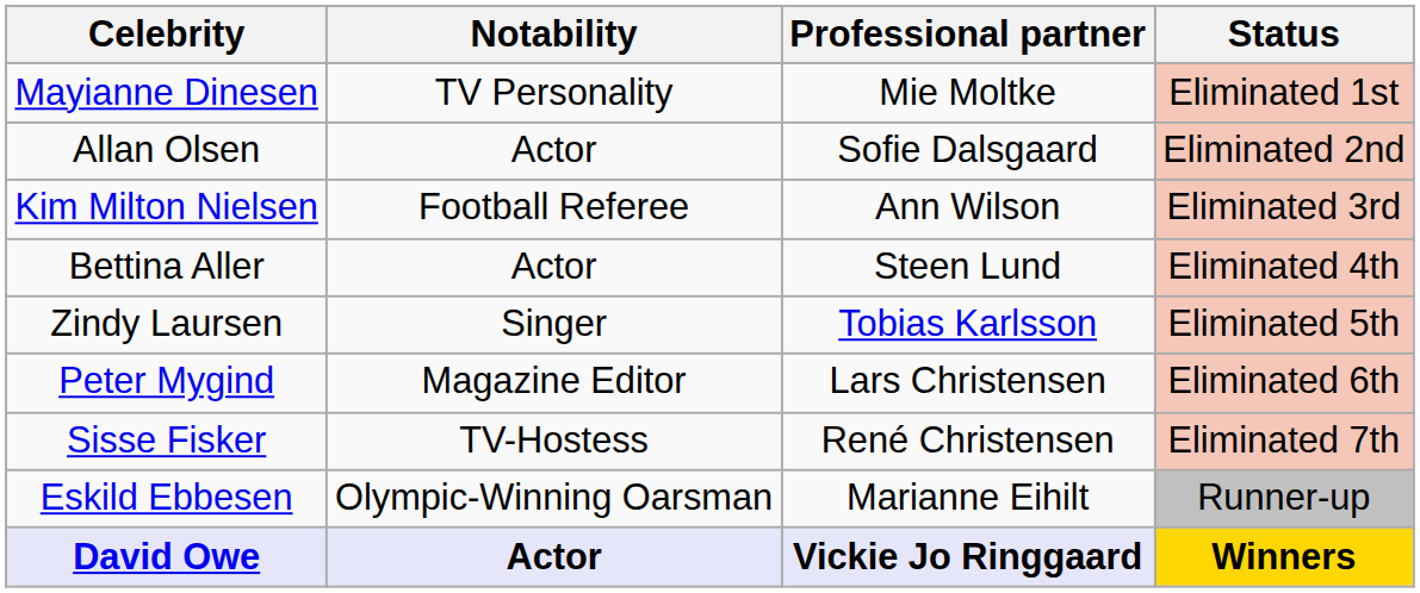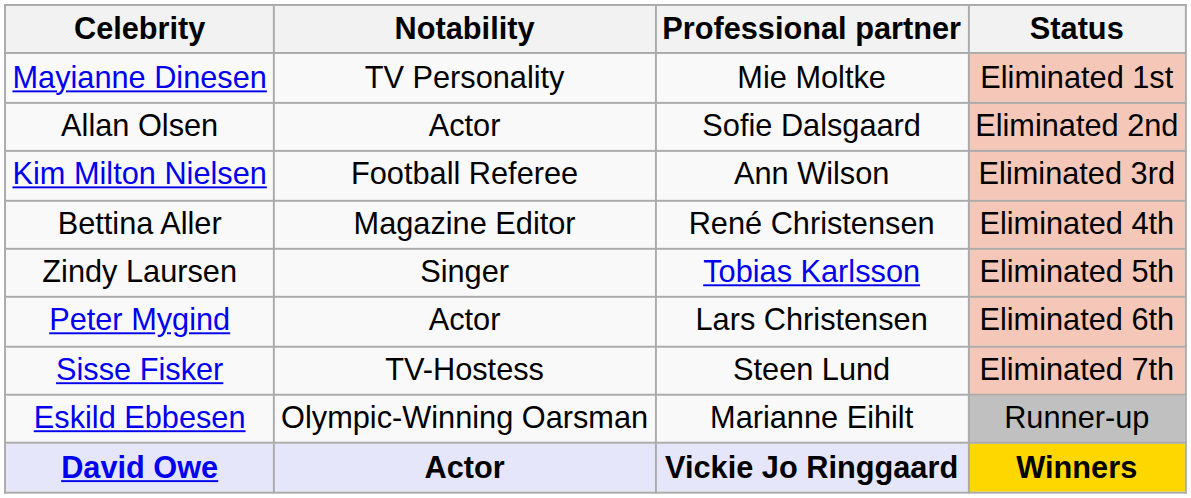Bettina Aller | Notability: Actor -> Magazine Editor
Bettina Aller | Professional partner: Steen Lund -> René Christensen
Peter Mygind | Notability: Magazine Editor -> Actor
Sisse Fisker | Professional partner: René Christensen -> Steen Lund
